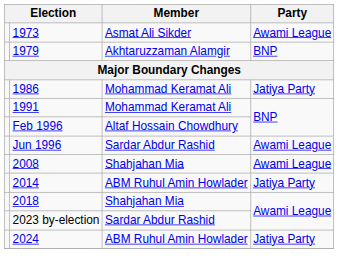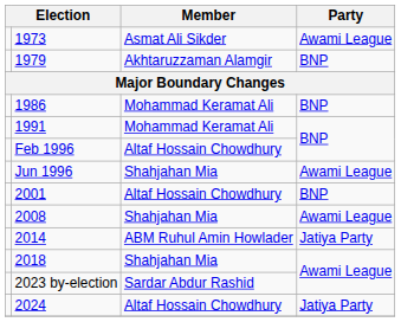1986 | Party: Jatiya Party -> BNP
Jun 1996 | Member: Sardar Abdur Rashid -> Shahjahan Mia
+ row: 2001 | Altaf Hossain Chowdhury | BNP
2024 | Member: ABM Ruhul Amin Howlader -> Altaf Hossain Chowdhury
